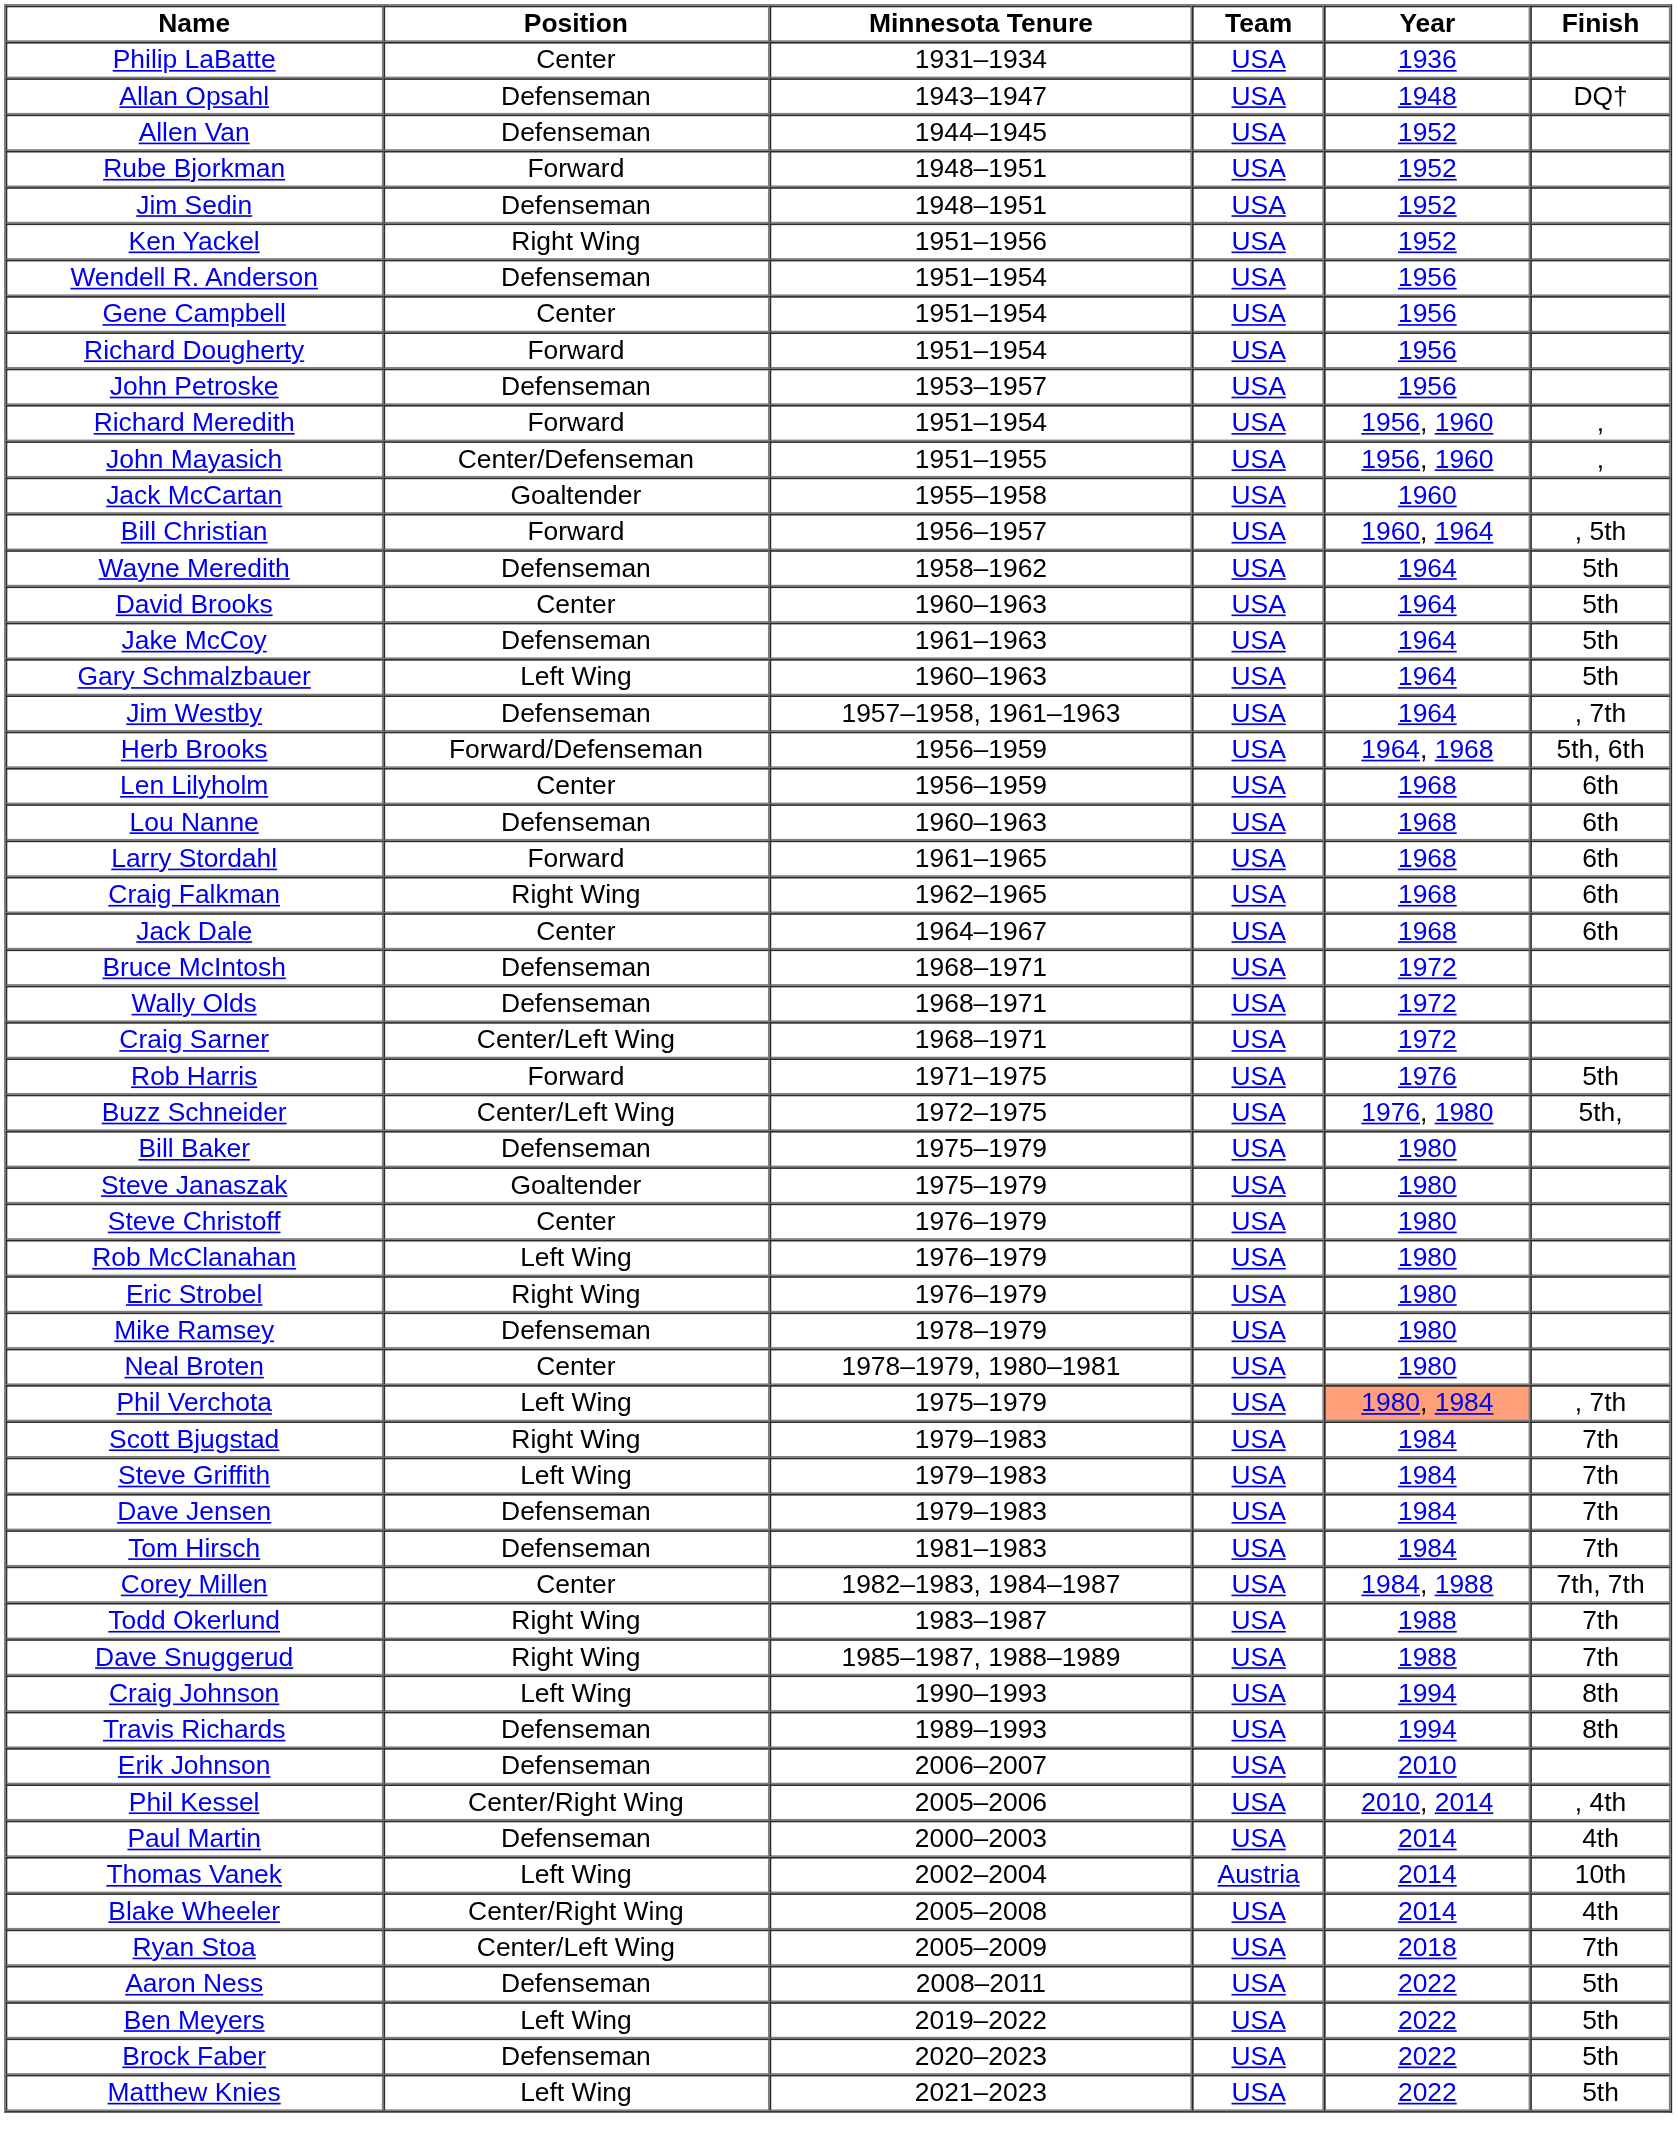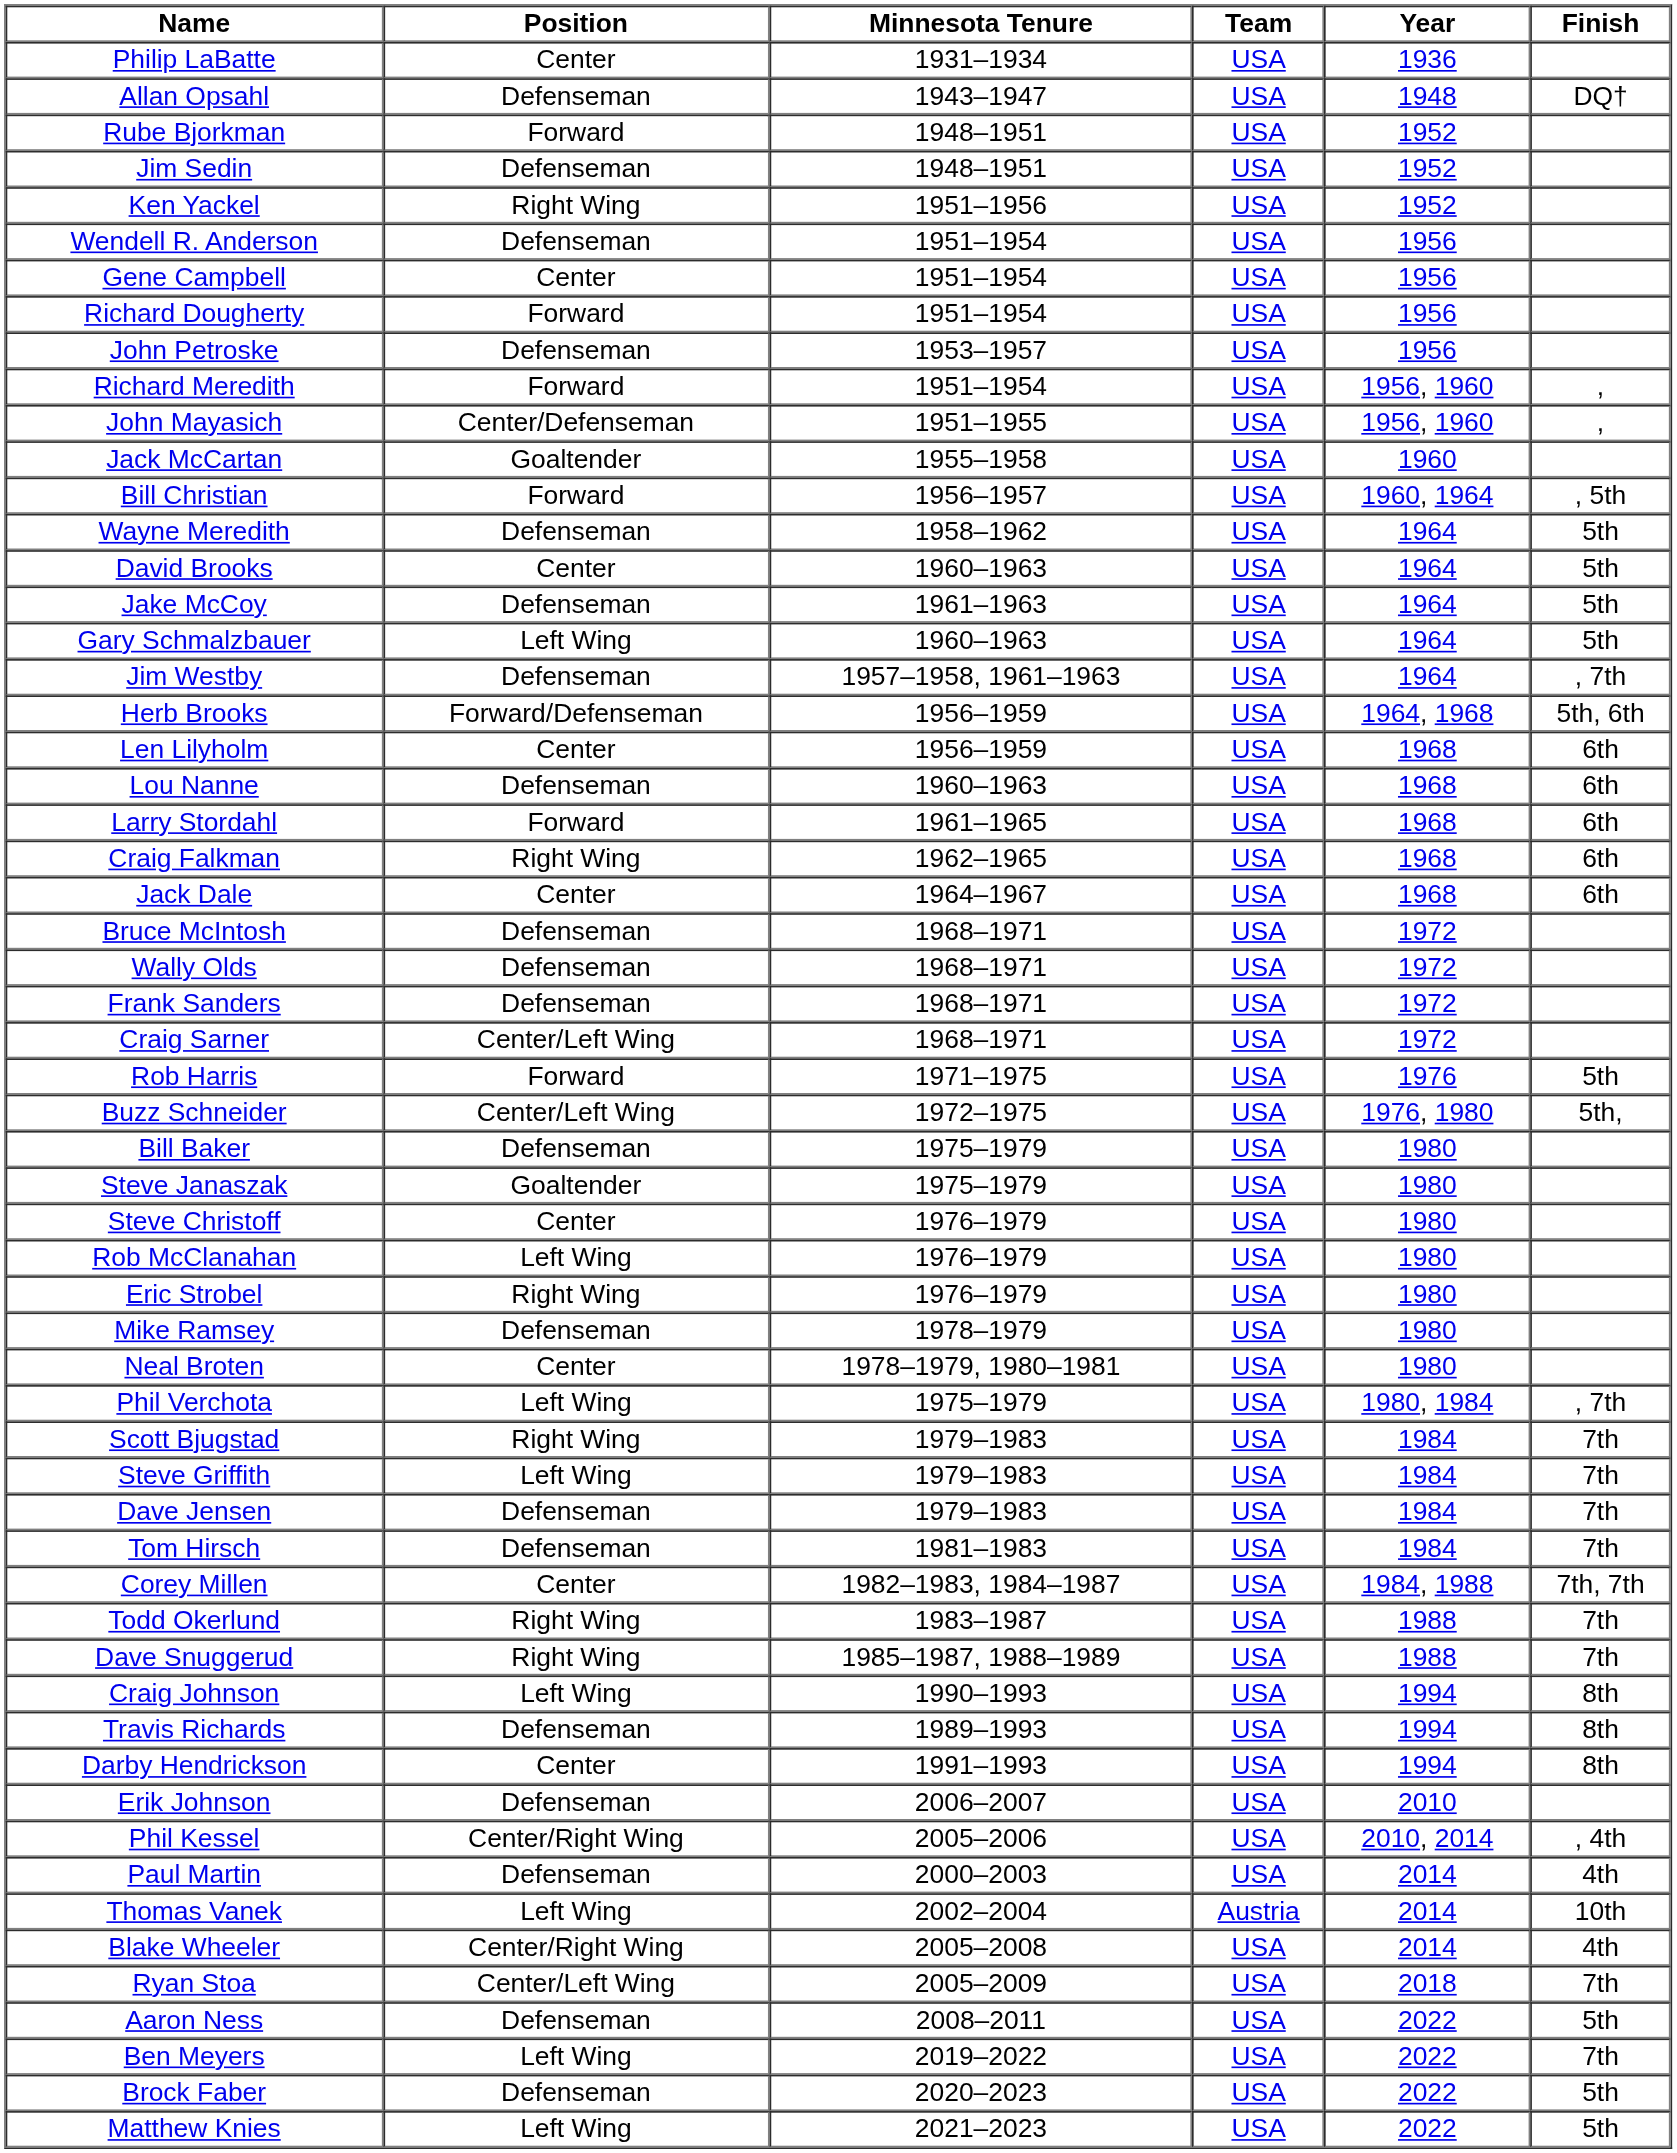- row: Allen Van | Defenseman | 1944–1945 | USA | 1952
+ row: Frank Sanders | Defenseman | 1968–1971 | USA | 1972
Phil Verchota | Year: lightsalmon background -> no background
+ row: Darby Hendrickson | Center | 1991–1993 | USA | 1994 | 8th
Ben Meyers | Finish: 5th -> 7th
